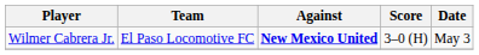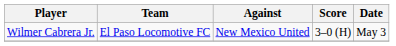Wilmer Cabrera Jr. | Against: bold -> normal
